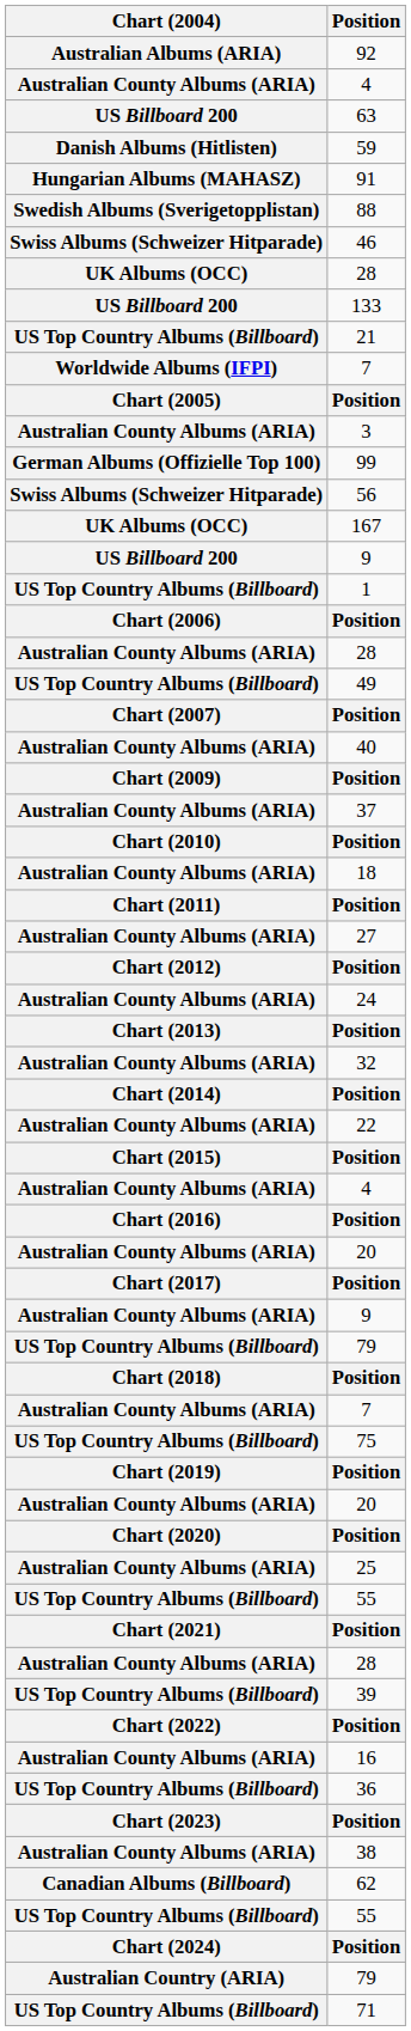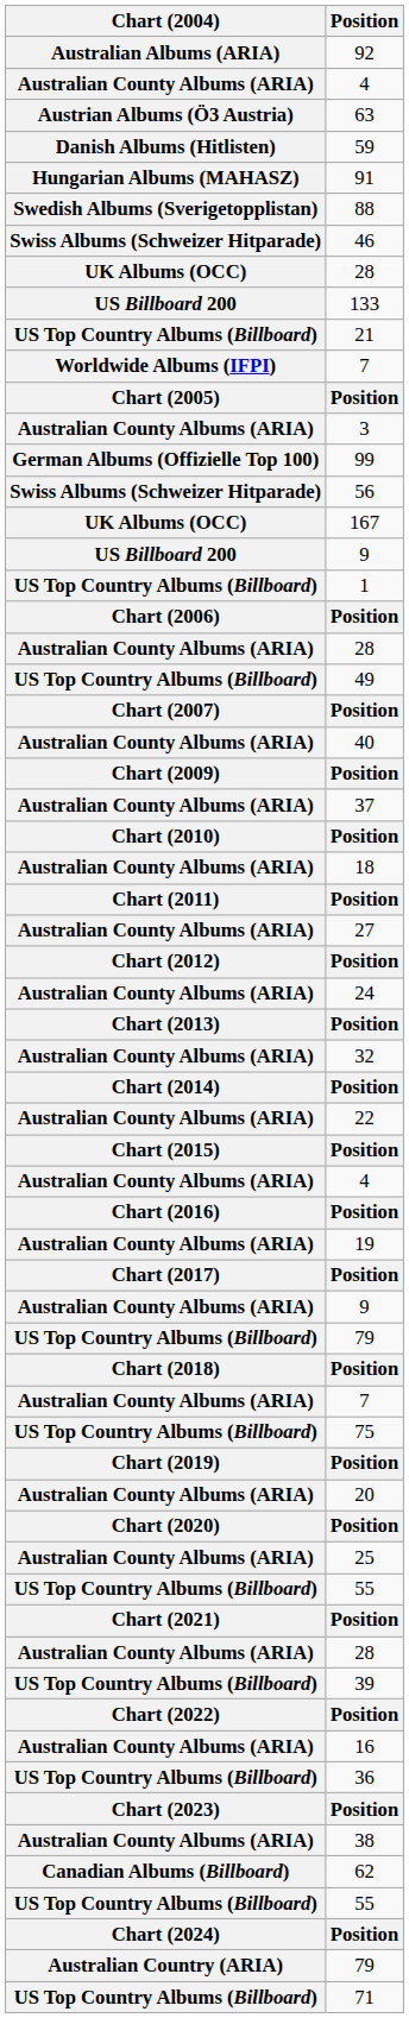row 4 | Chart (2004): US Billboard 200 -> Austrian Albums (Ö3 Austria)
row 40 | Position: 20 -> 19
